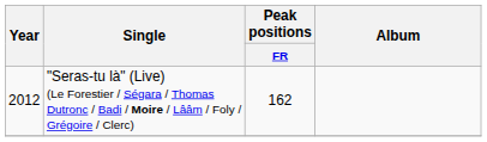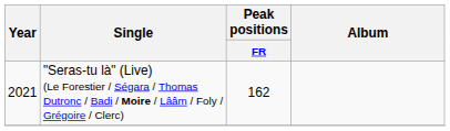row 3 | Year: 2012 -> 2021
